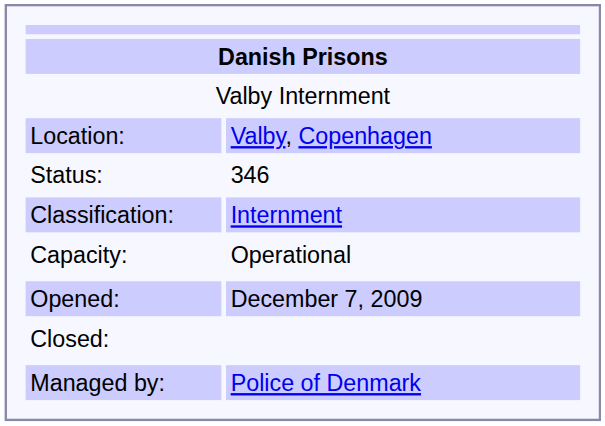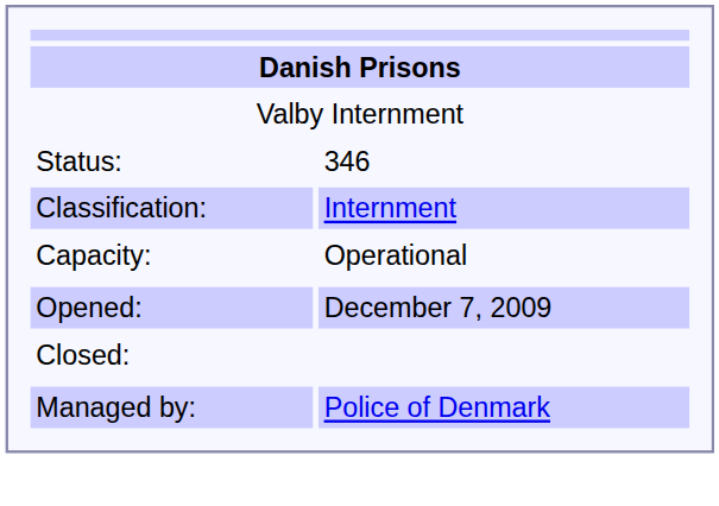- row: Location: | Valby, Copenhagen
